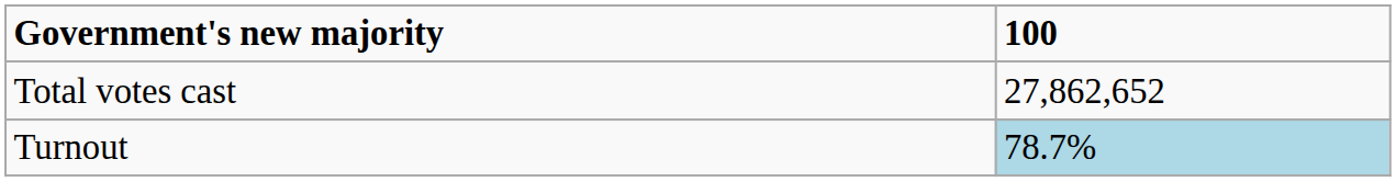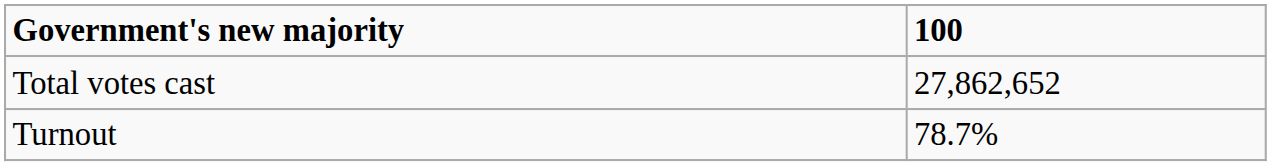Turnout | 100: lightblue background -> no background
